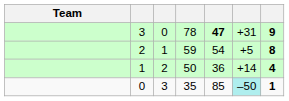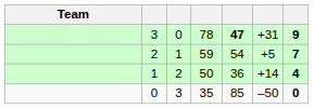row 3 | column 7: 8 -> 7
row 5 | column 6: paleturquoise background -> no background
row 5 | column 7: 1 -> 0
